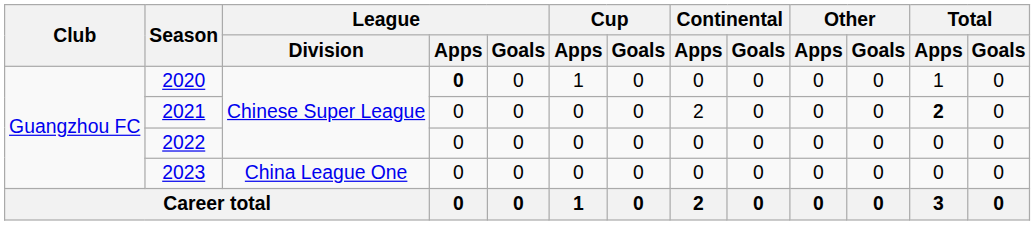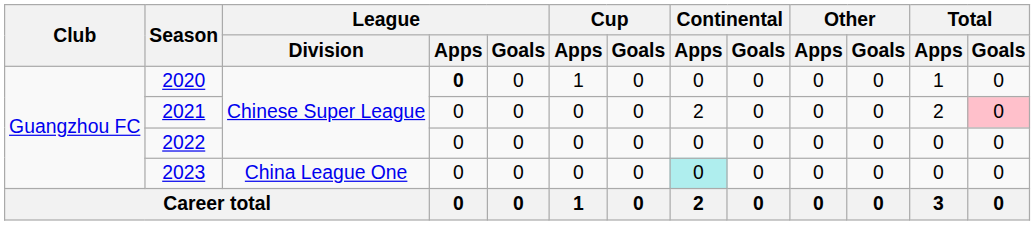2021 | Total / Apps: bold -> normal
2021 | Total / Goals: no background -> pink background
2023 | Continental / Apps: no background -> paleturquoise background
